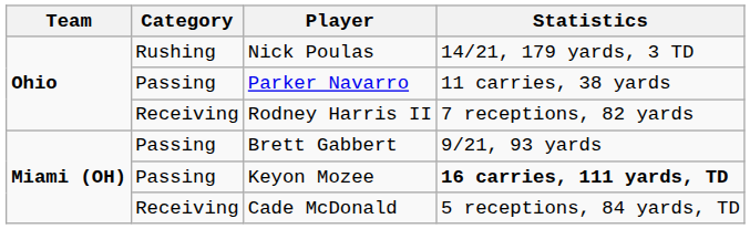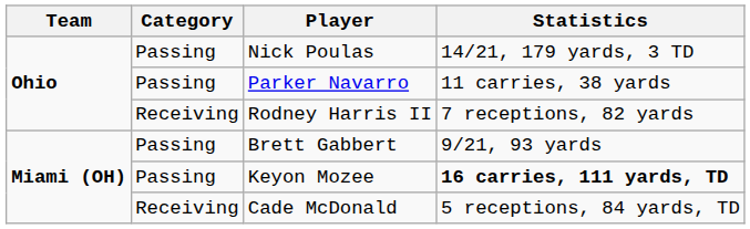Nick Poulas | Category: Rushing -> Passing
